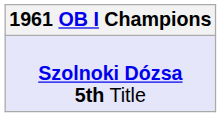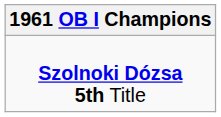row 2 | column 1: lavender background -> no background
